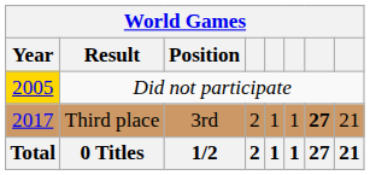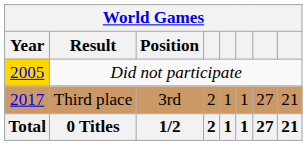Third place | column 7: bold -> normal
